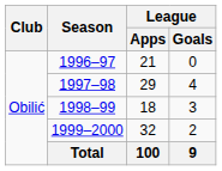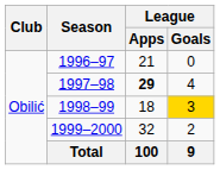1997–98 | League / Apps: normal -> bold
1998–99 | League / Goals: no background -> gold background
